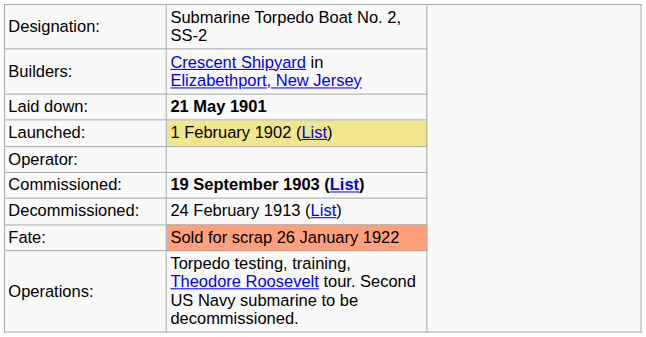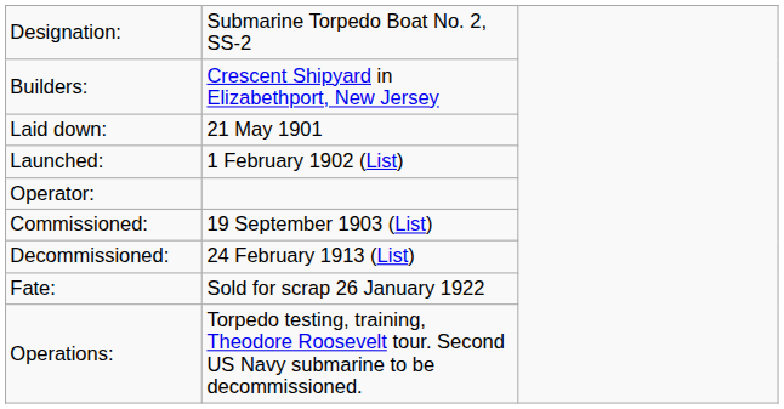Laid down: | column 2: bold -> normal
Launched: | column 2: khaki background -> no background
Commissioned: | column 2: bold -> normal
Fate: | column 2: lightsalmon background -> no background
